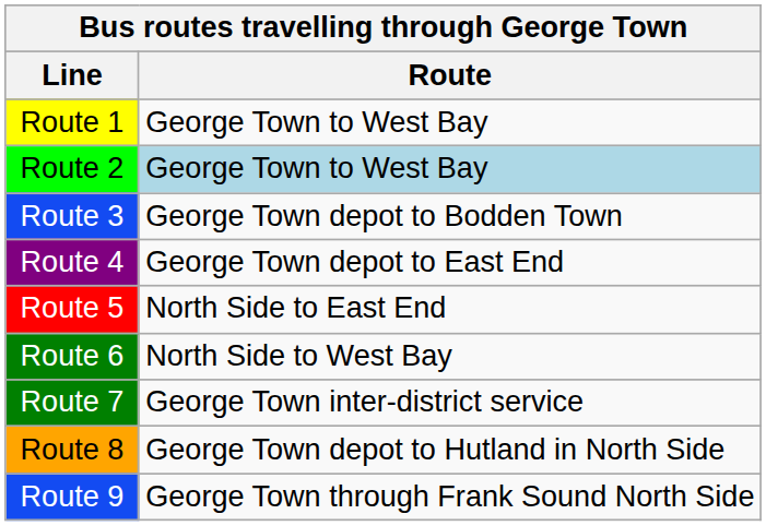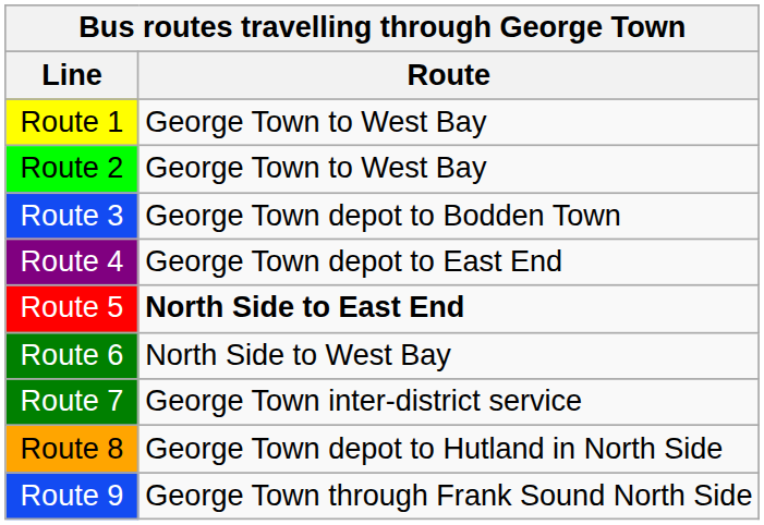Route 2 | Route: lightblue background -> no background
Route 5 | Route: normal -> bold
